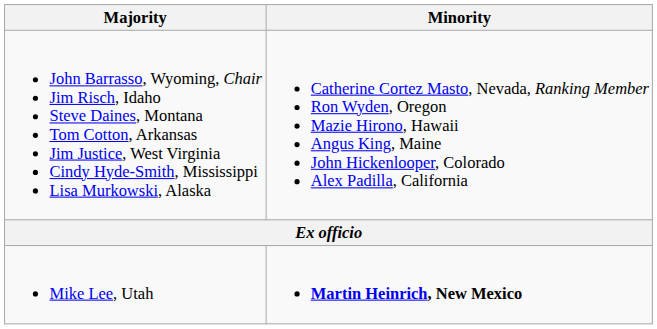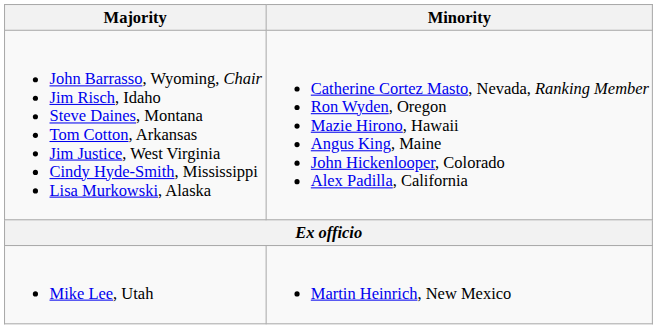Mike Lee, Utah | Minority: bold -> normal
